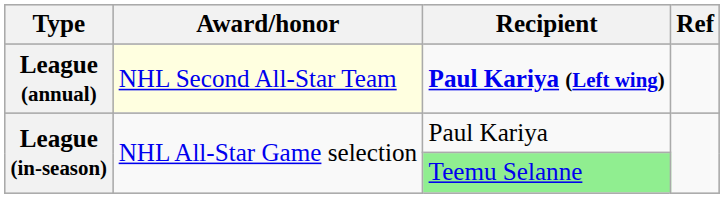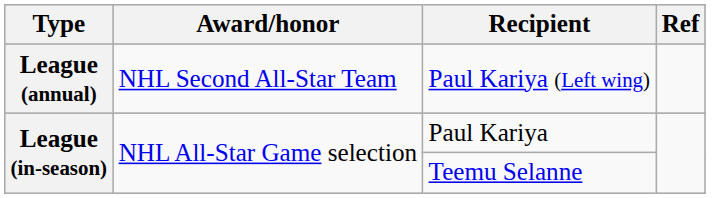row 2 | Award/honor: lightyellow background -> no background
row 2 | Recipient: bold -> normal
row 4 | Recipient: lightgreen background -> no background
